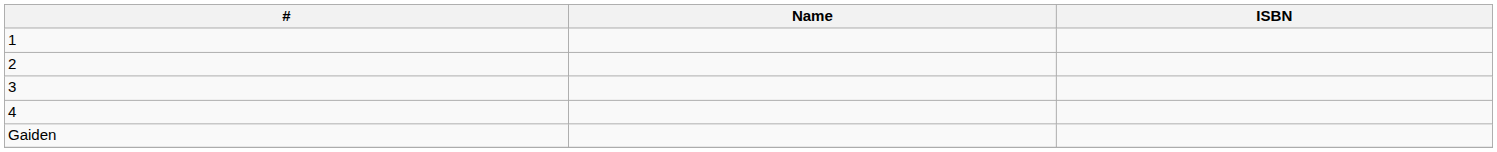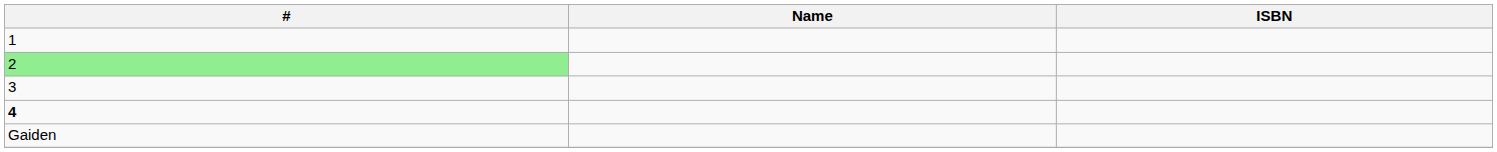2 | #: no background -> lightgreen background
4 | #: normal -> bold
